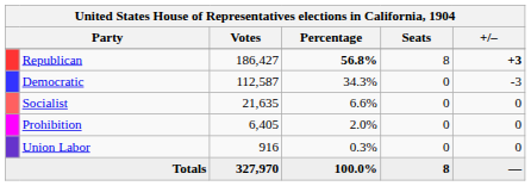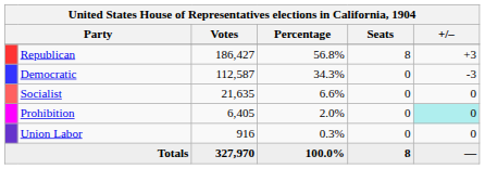Republican | Percentage: bold -> normal
Republican | +/–: bold -> normal
Prohibition | +/–: no background -> paleturquoise background
